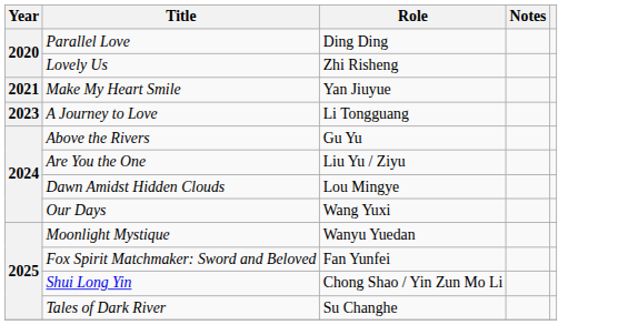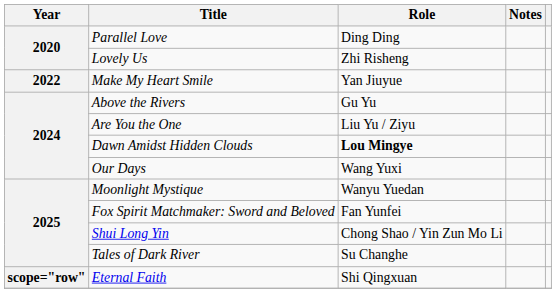Make My Heart Smile | Year: 2021 -> 2022
- row: 2023 | A Journey to Love | Li Tongguang
Dawn Amidst Hidden Clouds | Role: normal -> bold
+ row: scope="row" | Eternal Faith | Shi Qingxuan
